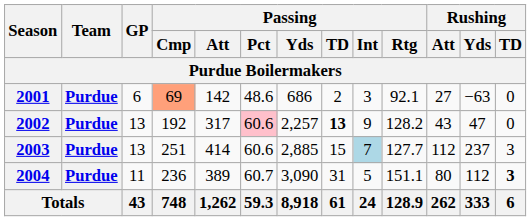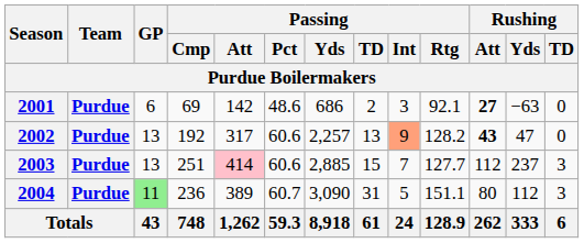2001 | Passing / Cmp: lightsalmon background -> no background
2001 | Rushing / Att: normal -> bold
2002 | Passing / Pct: pink background -> no background
2002 | Passing / TD: bold -> normal
2002 | Passing / Int: no background -> lightsalmon background
2002 | Rushing / Att: normal -> bold
2003 | Passing / Att: no background -> pink background
2003 | Passing / Int: lightblue background -> no background
2004 | GP: no background -> lightgreen background
2004 | Rushing / TD: bold -> normal
